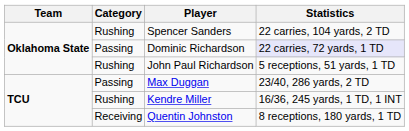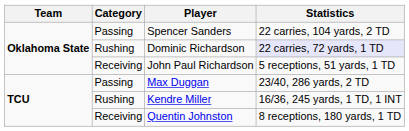Spencer Sanders | Category: Rushing -> Passing
Dominic Richardson | Category: Passing -> Rushing
John Paul Richardson | Category: Rushing -> Receiving
